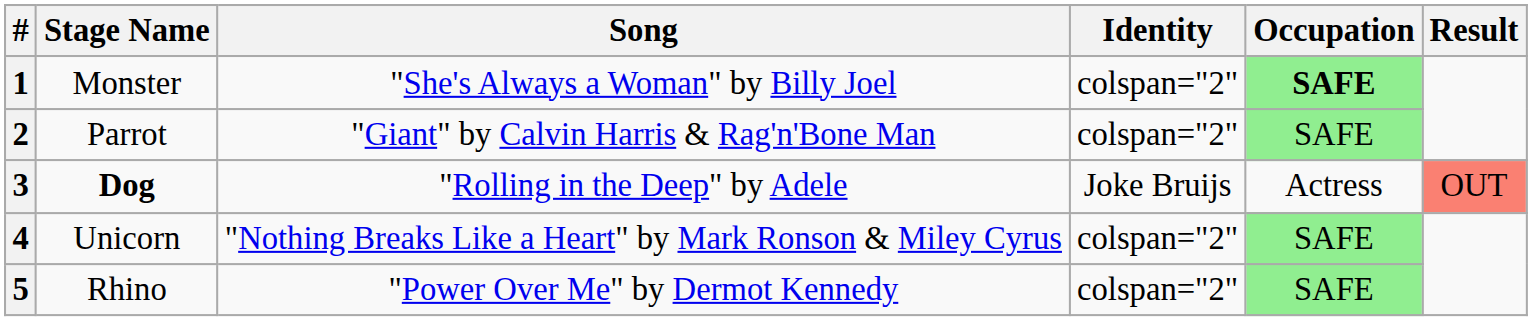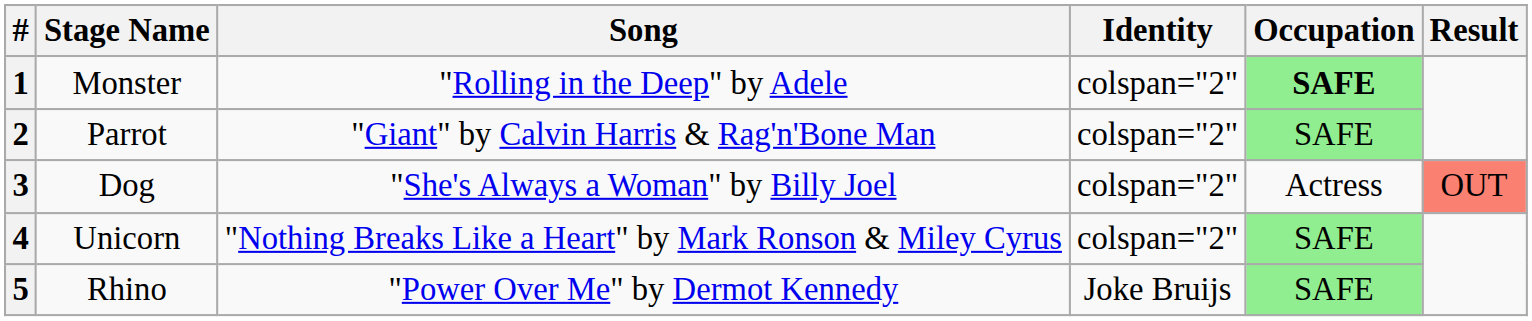1 | Song: "She's Always a Woman" by Billy Joel -> "Rolling in the Deep" by Adele
3 | Stage Name: bold -> normal
3 | Song: "Rolling in the Deep" by Adele -> "She's Always a Woman" by Billy Joel
3 | Identity: Joke Bruijs -> colspan="2"
5 | Identity: colspan="2" -> Joke Bruijs
